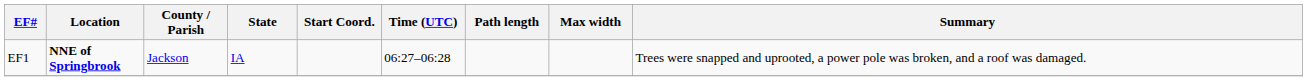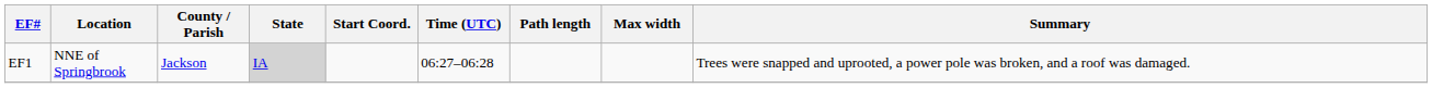EF1 | Location: bold -> normal
EF1 | State: no background -> lightgrey background
